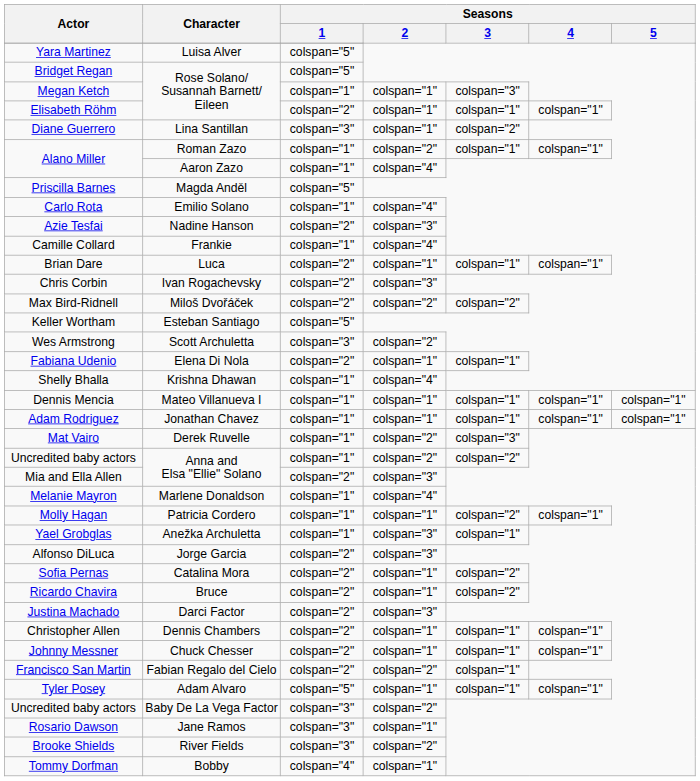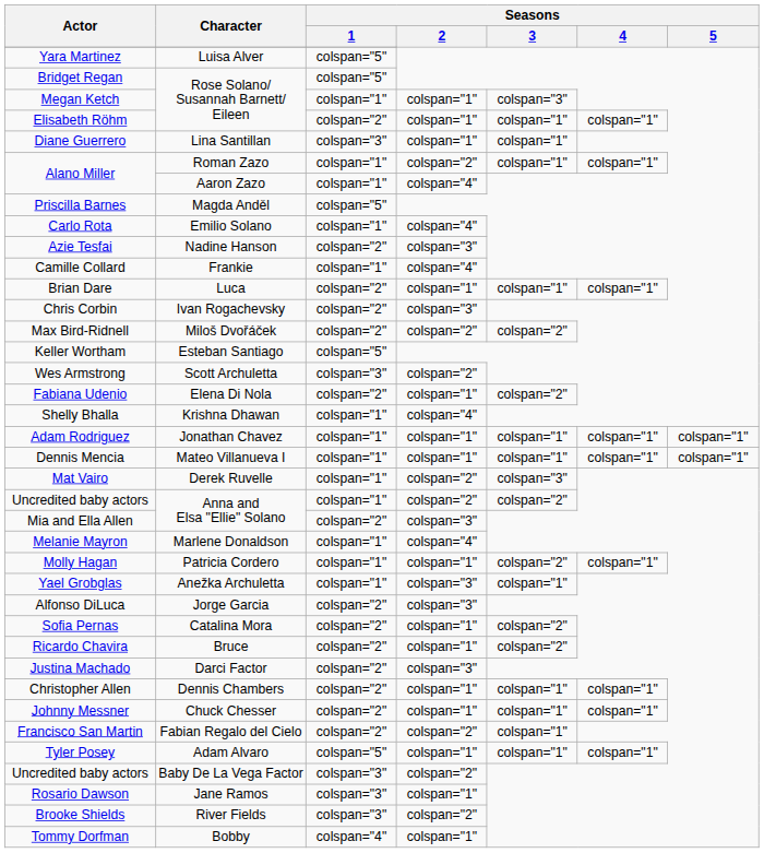Diane Guerrero | Seasons / 3: colspan="2" -> colspan="1"
Fabiana Udenio | Seasons / 3: colspan="1" -> colspan="2"
rows swapped: Dennis Mencia <-> Adam Rodriguez
